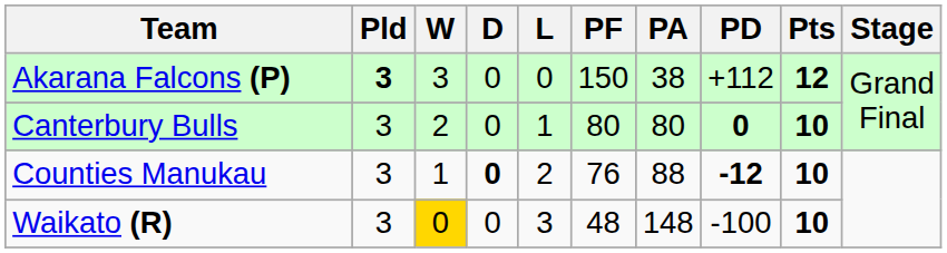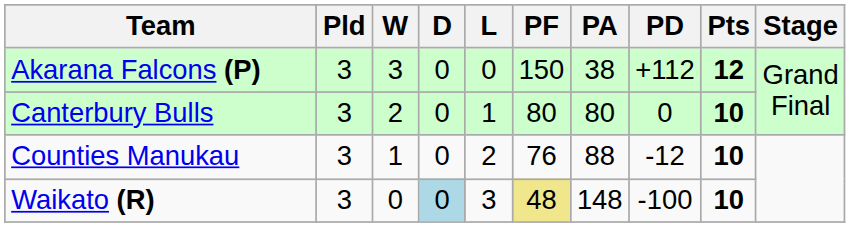Akarana Falcons (P) | Pld: bold -> normal
Canterbury Bulls | PD: bold -> normal
Counties Manukau | D: bold -> normal
Counties Manukau | PD: bold -> normal
Waikato (R) | W: gold background -> no background
Waikato (R) | D: no background -> lightblue background
Waikato (R) | PF: no background -> khaki background
